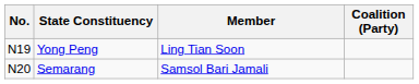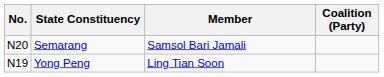rows swapped: Yong Peng <-> Semarang
